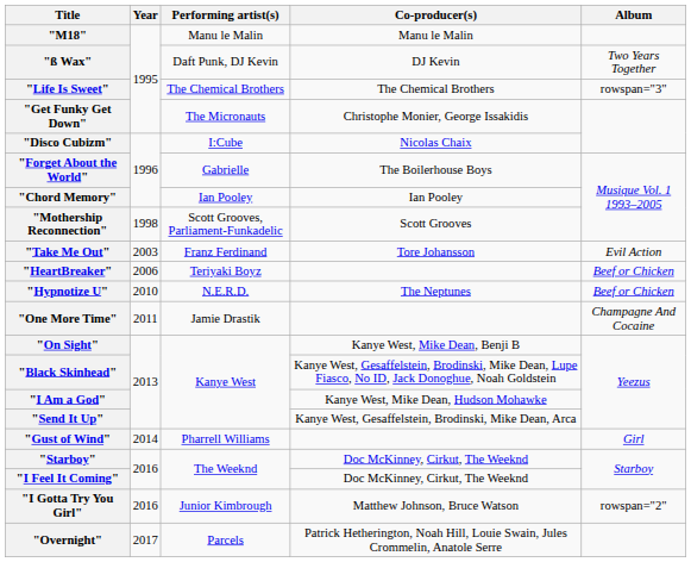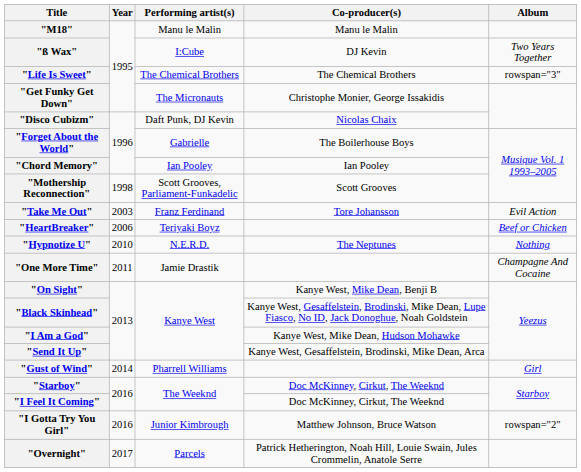"ß Wax" | Performing artist(s): Daft Punk, DJ Kevin -> I:Cube
"Disco Cubizm" | Performing artist(s): I:Cube -> Daft Punk, DJ Kevin
"Hypnotize U" | Album: Beef or Chicken -> Nothing
